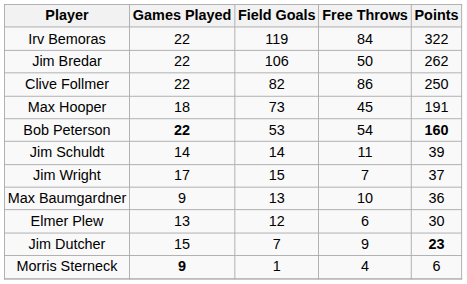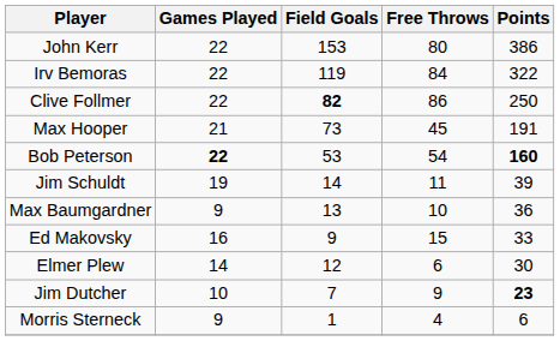+ row: John Kerr | 22 | 153 | 80 | 386
- row: Jim Bredar | 22 | 106 | 50 | 262
Clive Follmer | Field Goals: normal -> bold
Max Hooper | Games Played: 18 -> 21
Jim Schuldt | Games Played: 14 -> 19
- row: Jim Wright | 17 | 15 | 7 | 37
+ row: Ed Makovsky | 16 | 9 | 15 | 33
Elmer Plew | Games Played: 13 -> 14
Jim Dutcher | Games Played: 15 -> 10
Morris Sterneck | Games Played: bold -> normal
